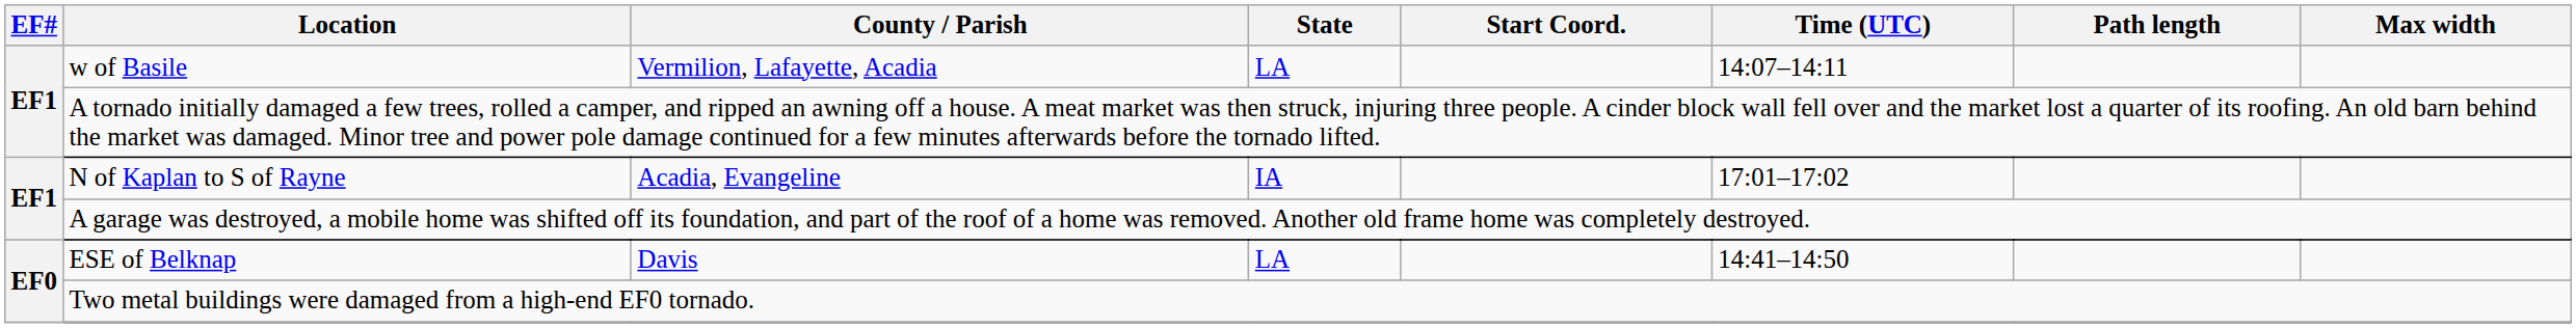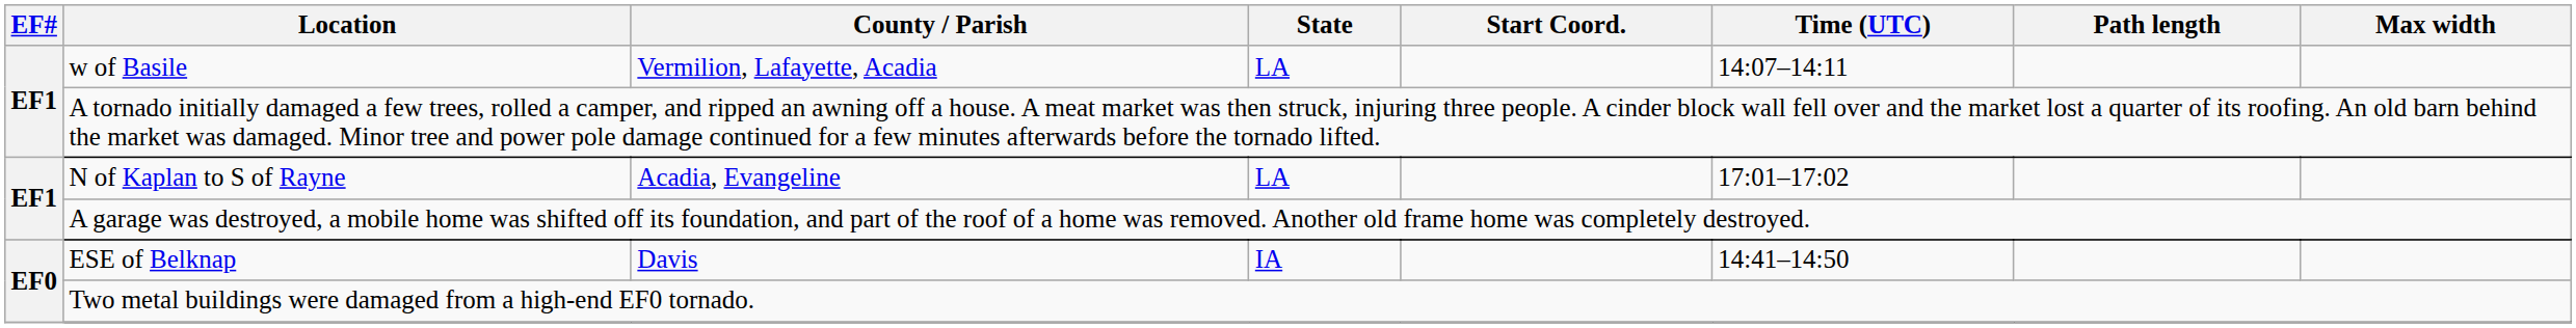N of Kaplan to S of Rayne | State: IA -> LA
ESE of Belknap | State: LA -> IA
